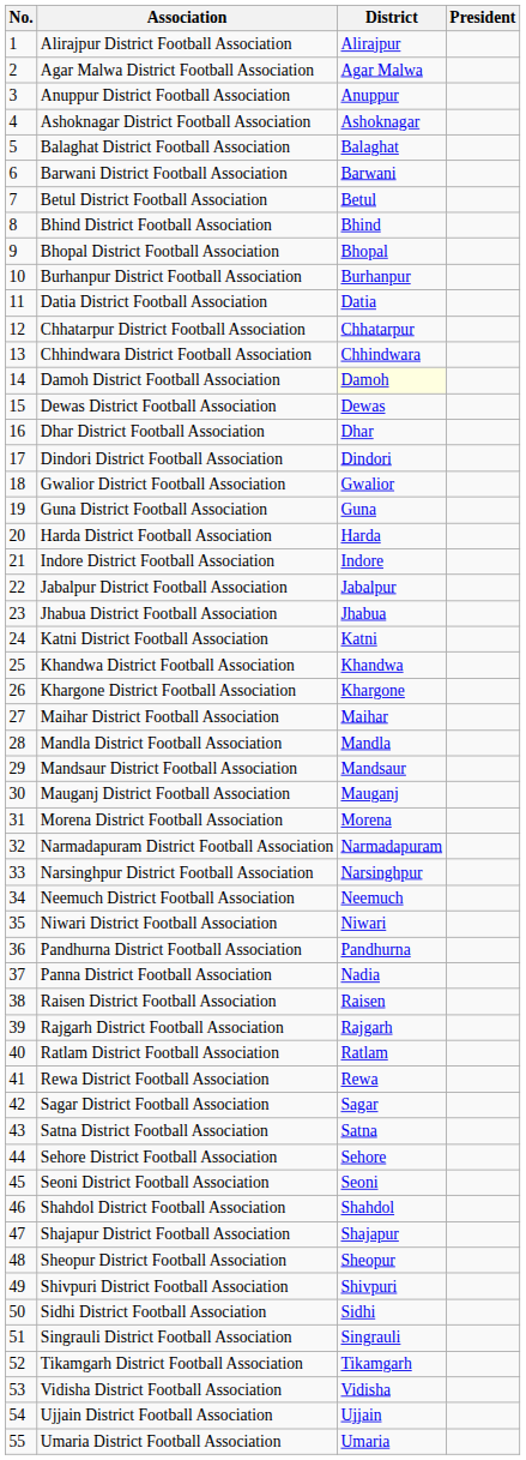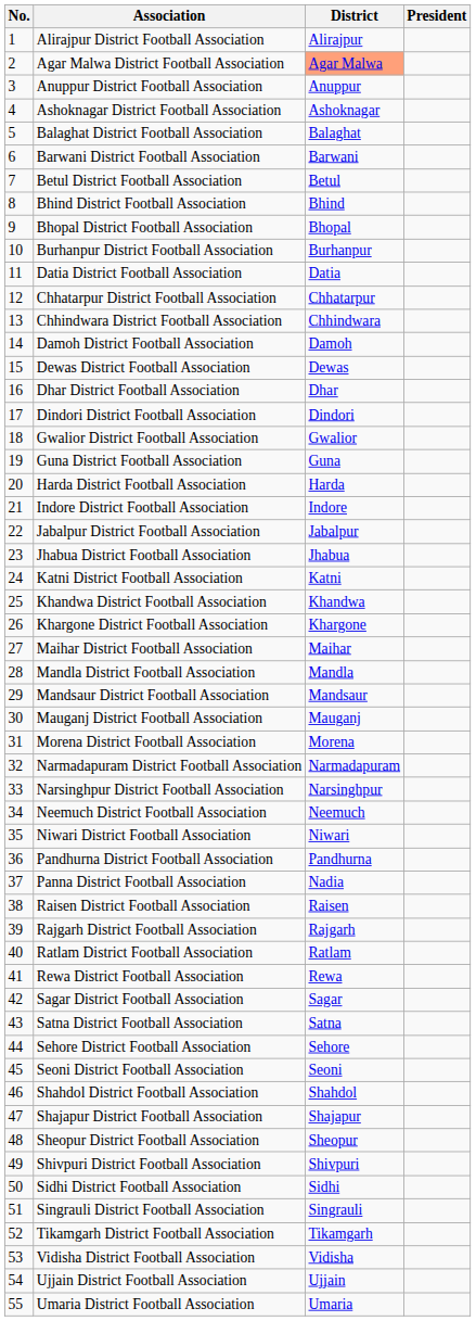Agar Malwa District Football Association | District: no background -> lightsalmon background
Damoh District Football Association | District: lightyellow background -> no background
